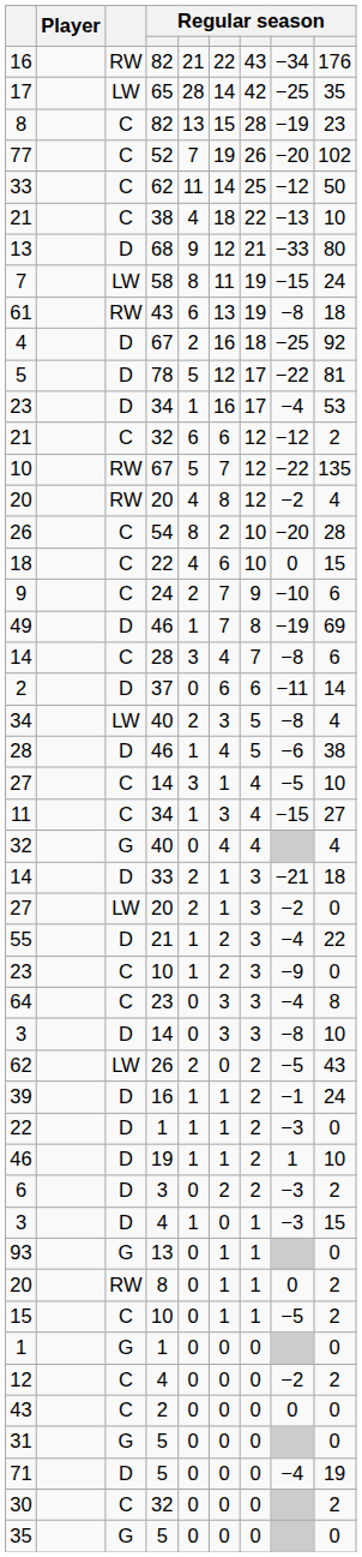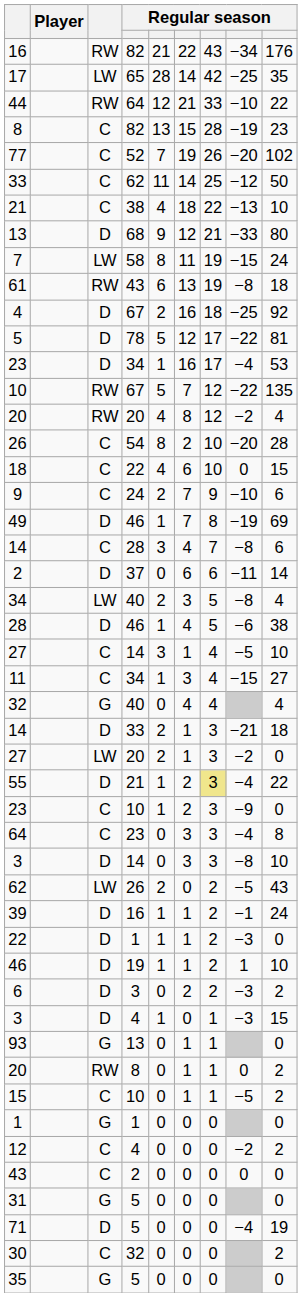+ row: 44 | RW | 64 | 12 | 21 | 33 | −10 | 22
- row: 21 | C | 32 | 6 | 6 | 12 | −12 | 2
55 | column 7: no background -> khaki background
